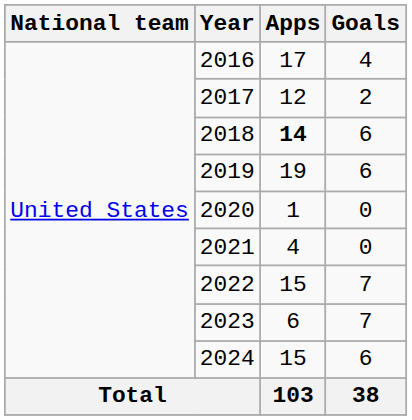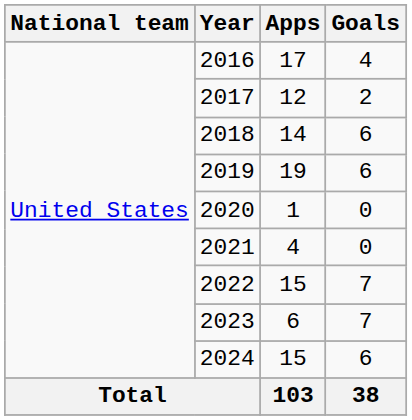2018 | Apps: bold -> normal
